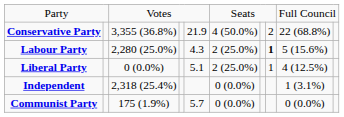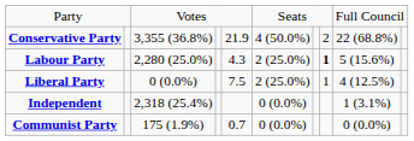Liberal Party | column 5: 5.1 -> 7.5
Communist Party | column 5: 5.7 -> 0.7
